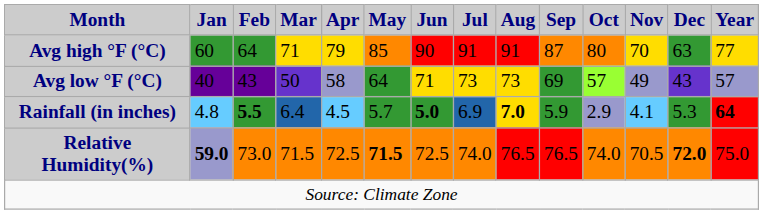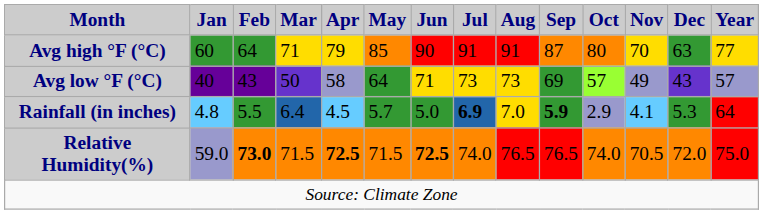Rainfall (in inches) | Feb: bold -> normal
Rainfall (in inches) | Jun: bold -> normal
Rainfall (in inches) | Jul: normal -> bold
Rainfall (in inches) | Aug: bold -> normal
Rainfall (in inches) | Sep: normal -> bold
Rainfall (in inches) | Year: bold -> normal
Relative Humidity(%) | Jan: bold -> normal
Relative Humidity(%) | Feb: normal -> bold
Relative Humidity(%) | Apr: normal -> bold
Relative Humidity(%) | May: bold -> normal
Relative Humidity(%) | Jun: normal -> bold
Relative Humidity(%) | Dec: bold -> normal
